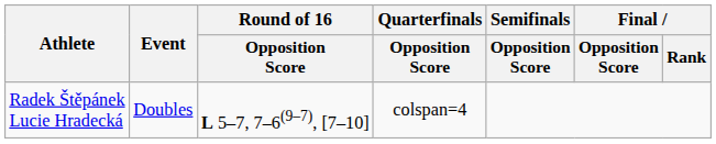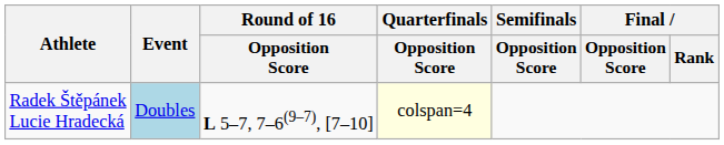Radek Štěpánek Lucie Hradecká | Event: no background -> lightblue background
Radek Štěpánek Lucie Hradecká | Quarterfinals / Opposition Score: no background -> lightyellow background
